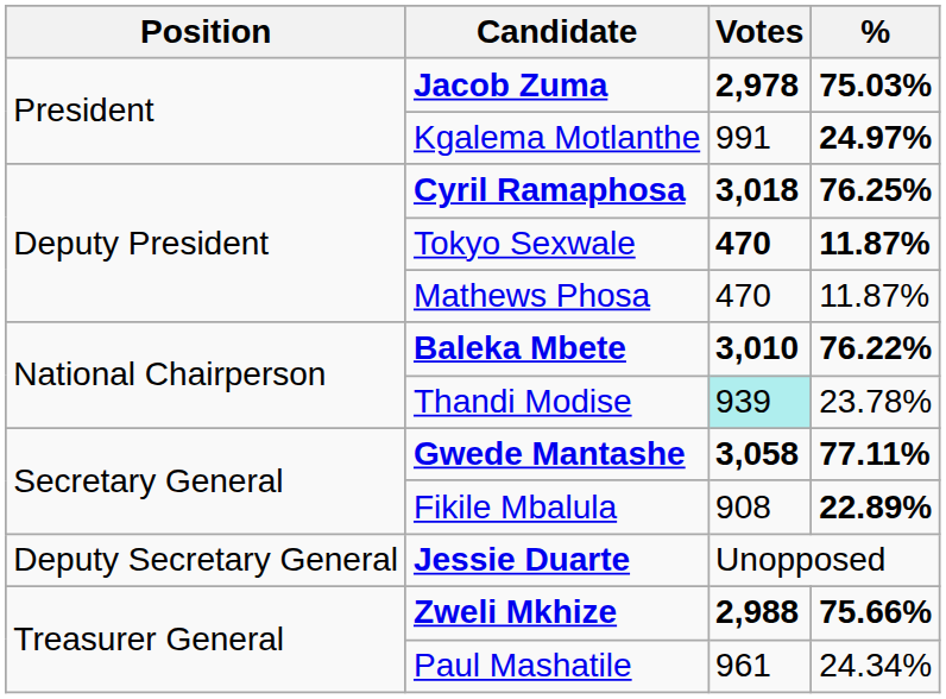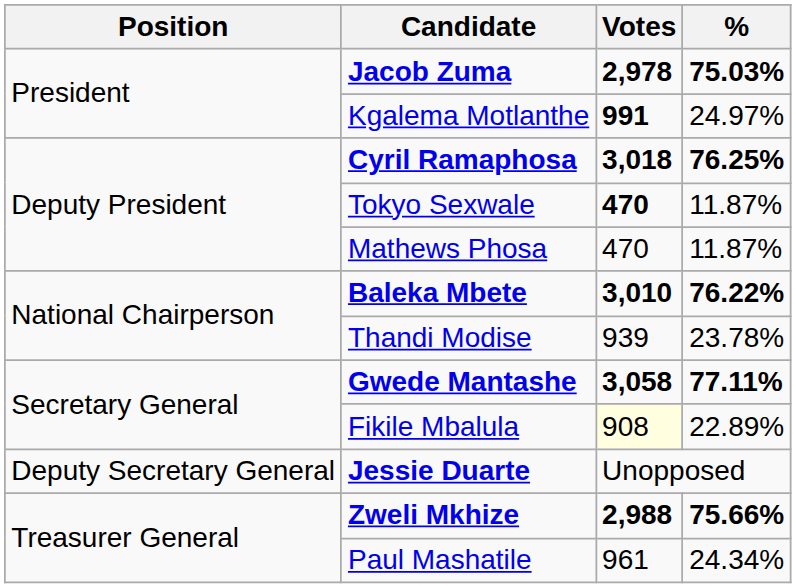Kgalema Motlanthe | Votes: normal -> bold
Kgalema Motlanthe | %: bold -> normal
Tokyo Sexwale | %: bold -> normal
Thandi Modise | Votes: paleturquoise background -> no background
Fikile Mbalula | Votes: no background -> lightyellow background
Fikile Mbalula | %: bold -> normal
